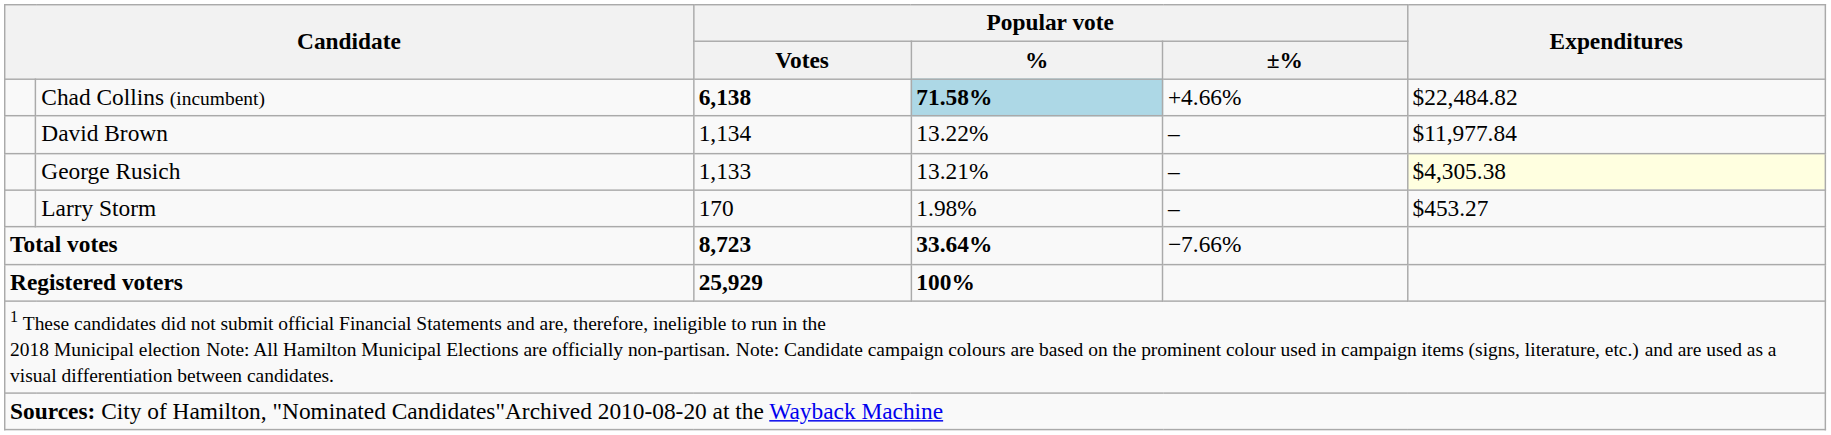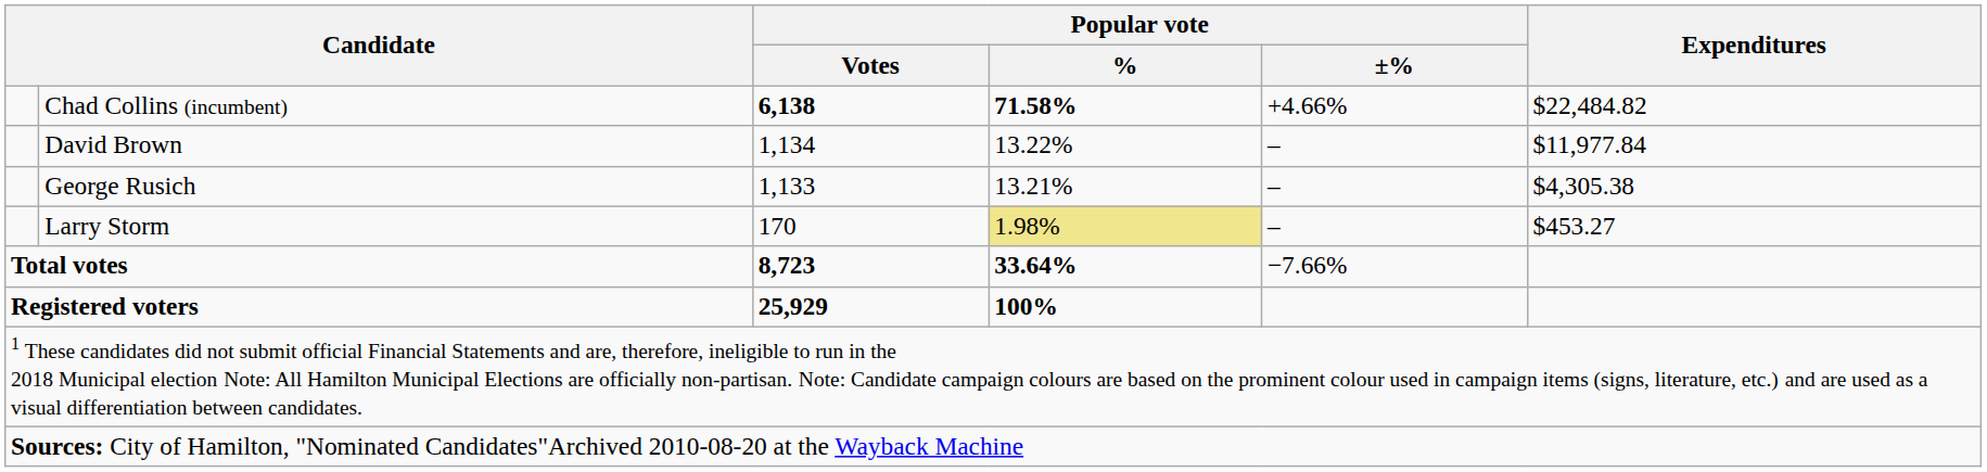Chad Collins (incumbent) | Popular vote / %: lightblue background -> no background
George Rusich | column 6: lightyellow background -> no background
Larry Storm | Popular vote / %: no background -> khaki background
